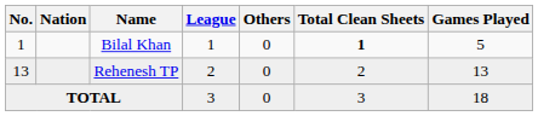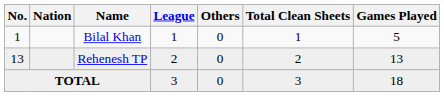Bilal Khan | Total Clean Sheets: bold -> normal
